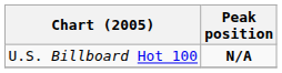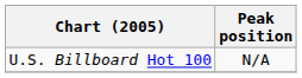U.S. Billboard Hot 100 | Peak position: bold -> normal
